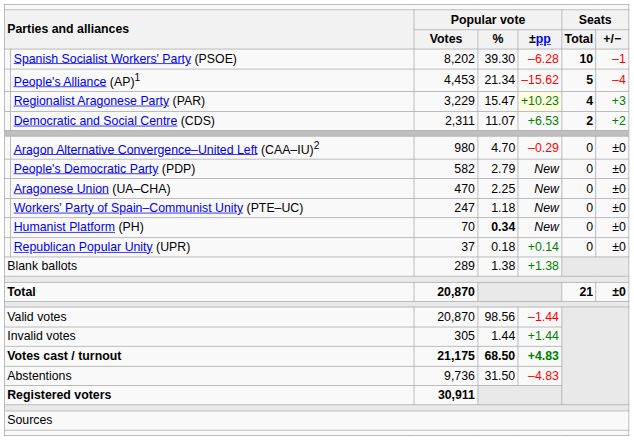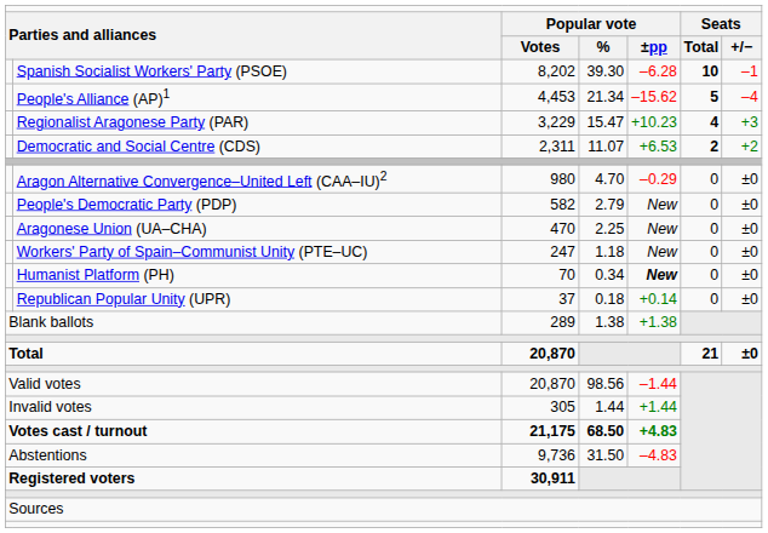Regionalist Aragonese Party (PAR) | column 5: lightyellow background -> no background
Humanist Platform (PH) | column 4: bold -> normal
Humanist Platform (PH) | column 5: normal -> bold
